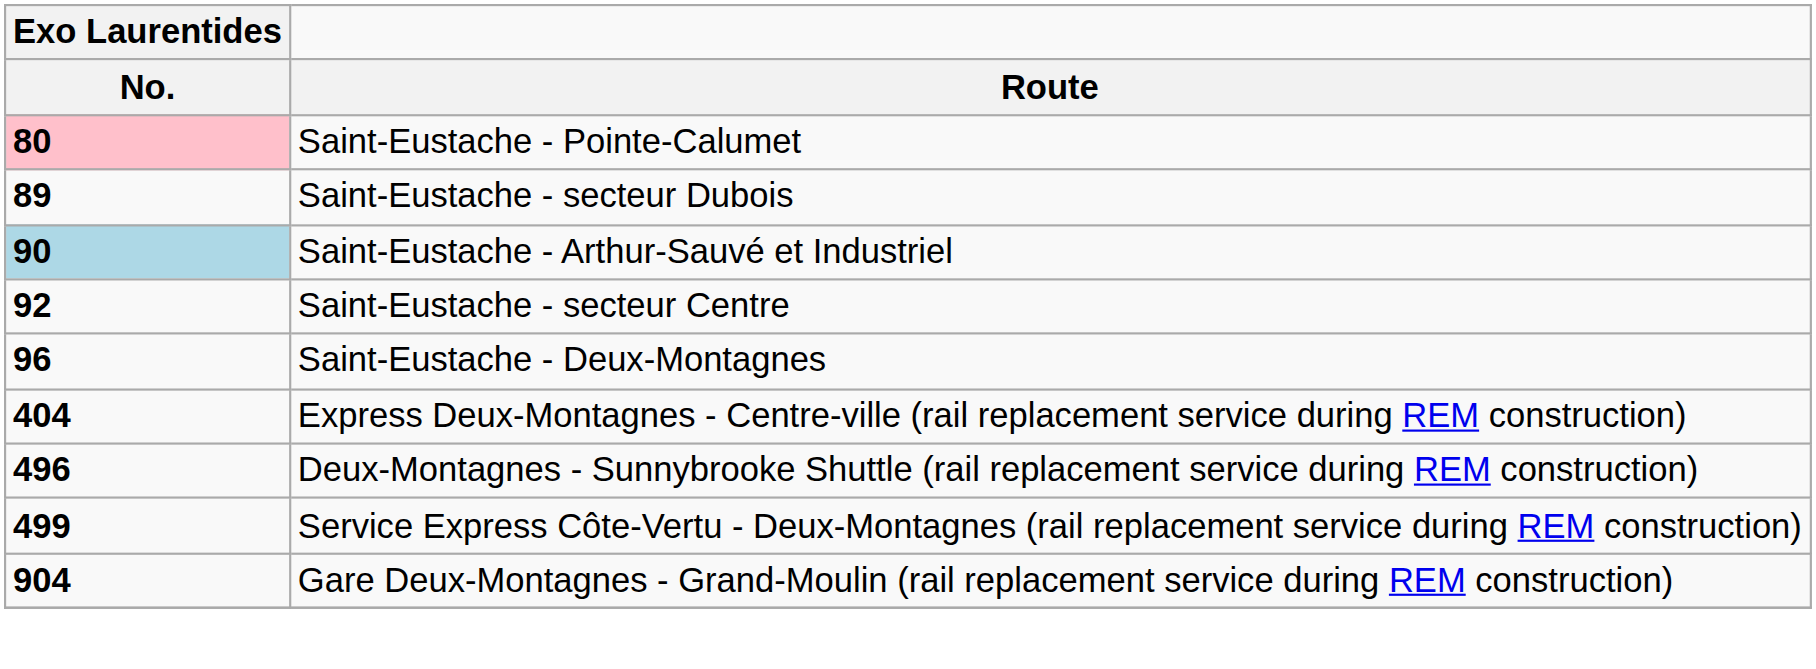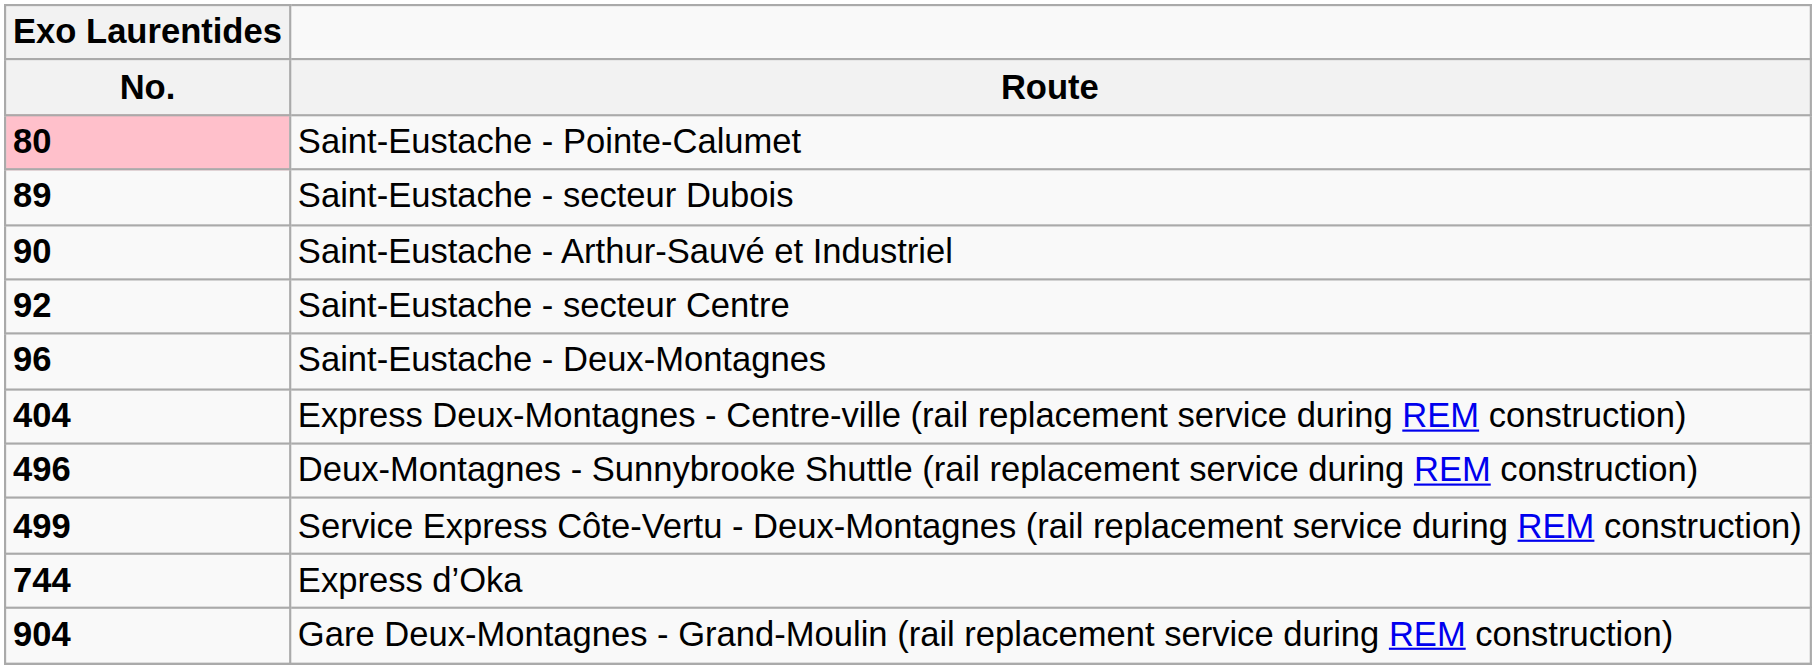Saint-Eustache - Arthur-Sauvé et Industriel | Exo Laurentides / No.: lightblue background -> no background
+ row: 744 | Express d’Oka
